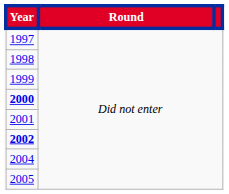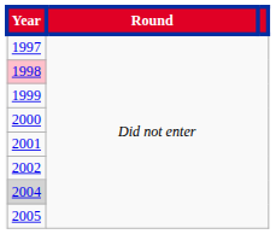1998 | Year: no background -> pink background
2000 | Year: bold -> normal
2002 | Year: bold -> normal
2004 | Year: no background -> lightgrey background
